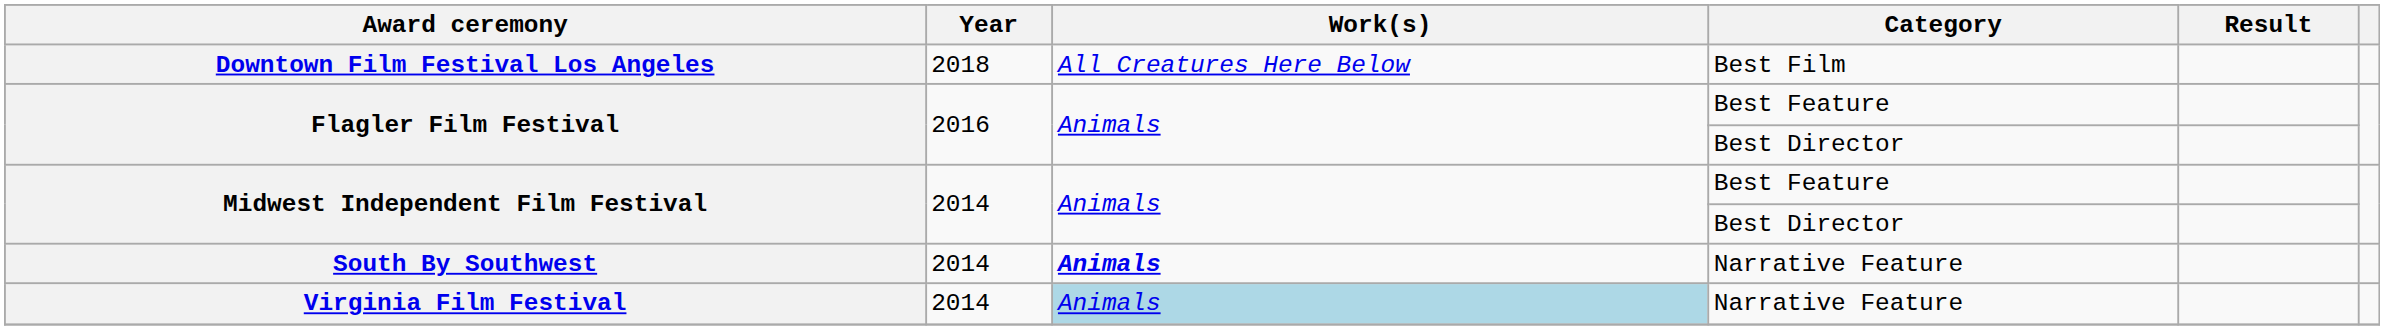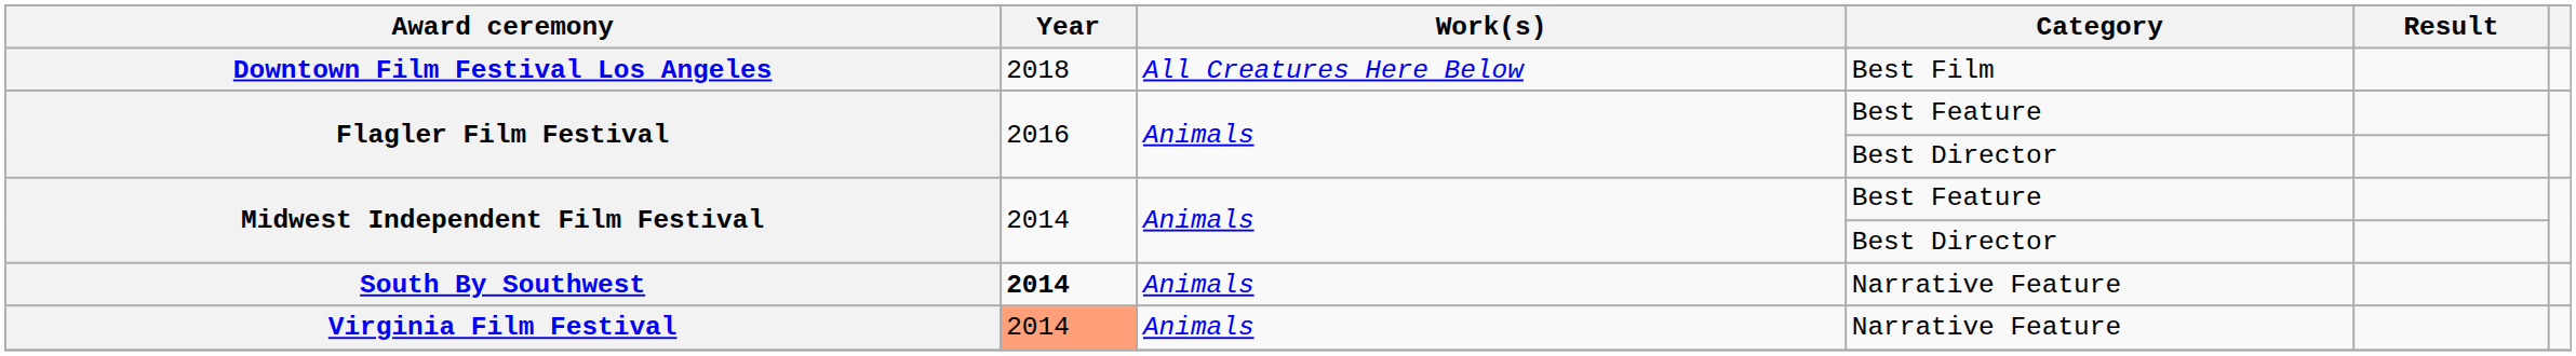South By Southwest | Year: normal -> bold
South By Southwest | Work(s): bold -> normal
Virginia Film Festival | Year: no background -> lightsalmon background
Virginia Film Festival | Work(s): lightblue background -> no background
